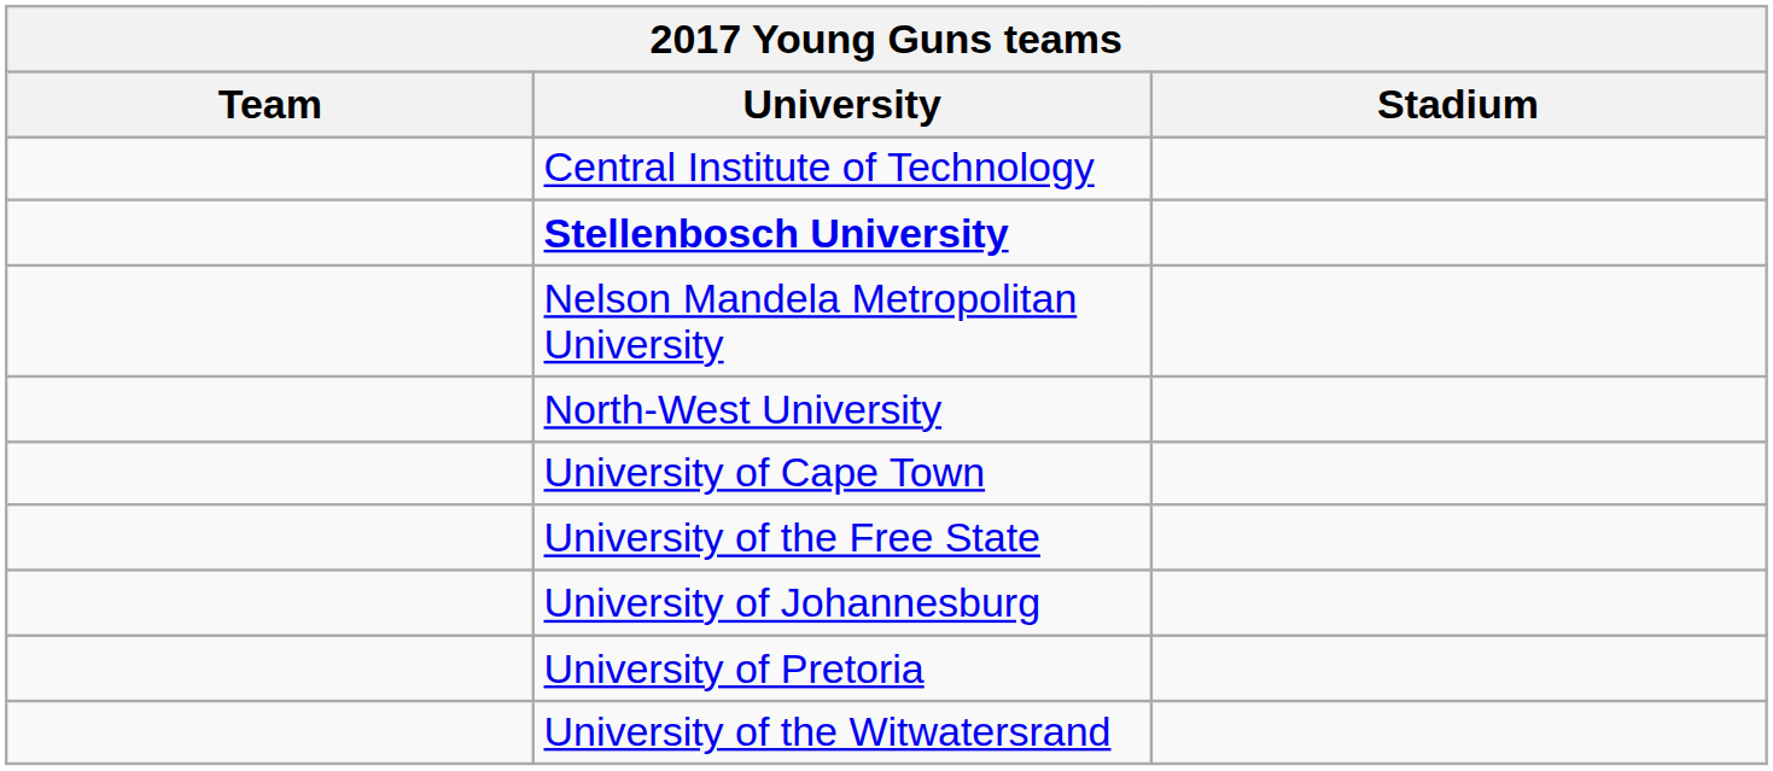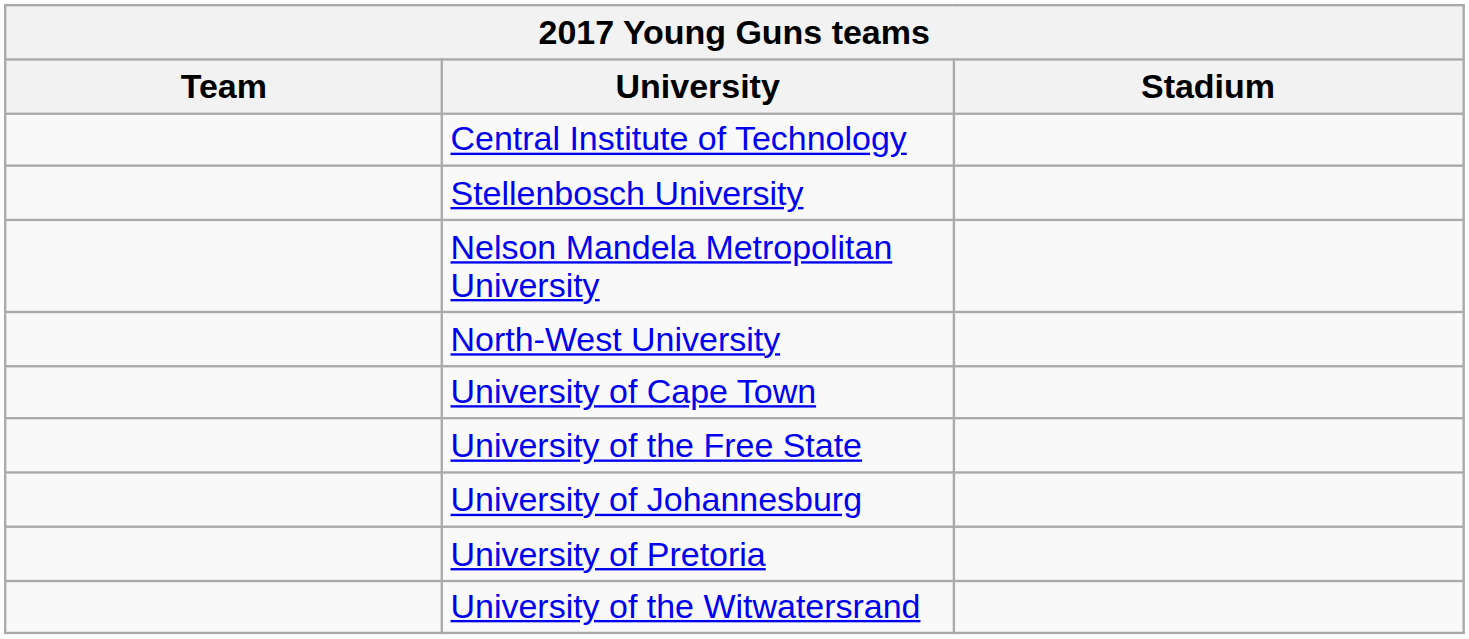Stellenbosch University | University: bold -> normal
